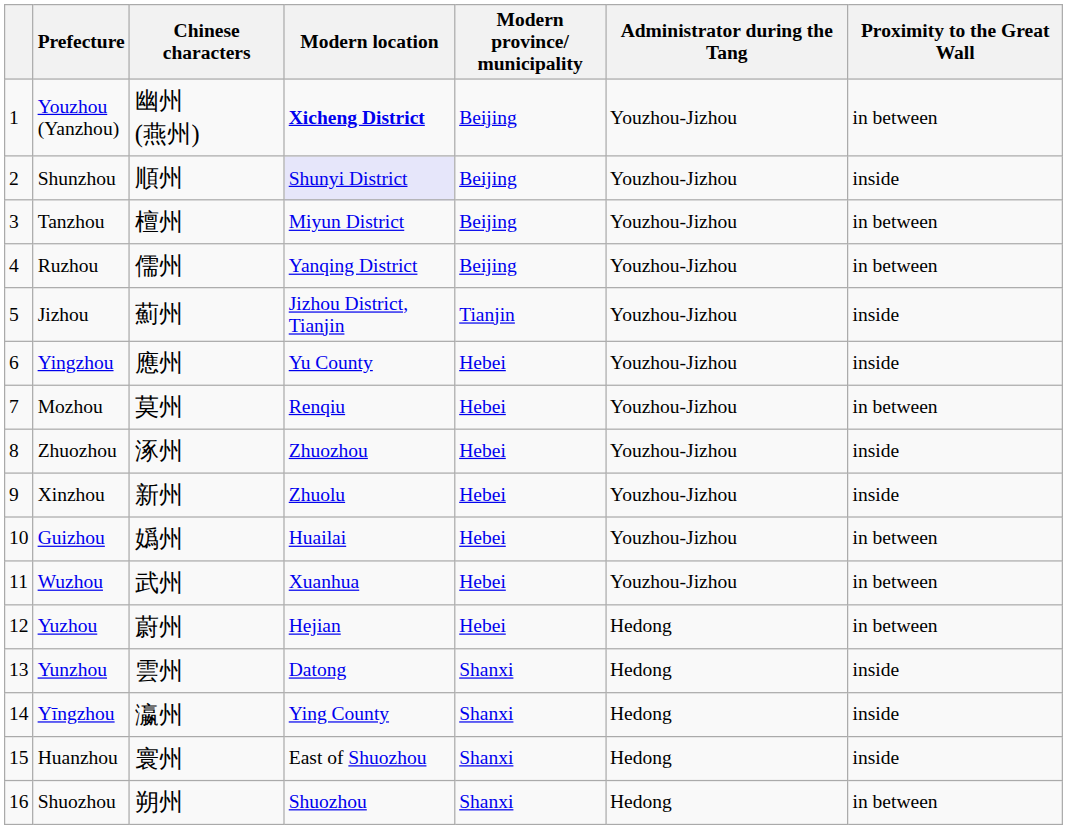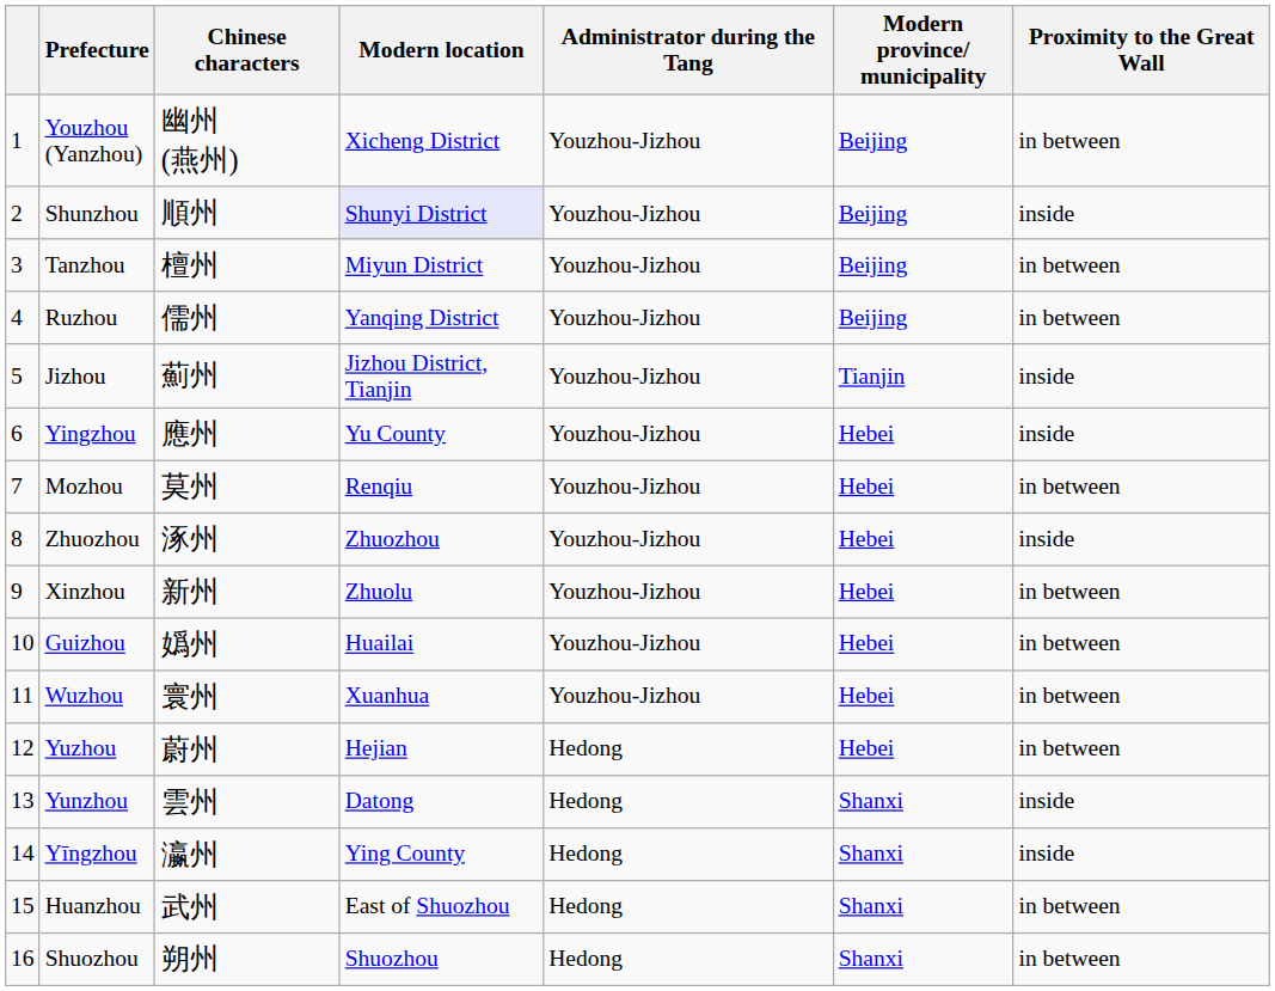columns swapped: Modern province/ municipality <-> Administrator during the Tang
Youzhou (Yanzhou) | Modern location: bold -> normal
Xinzhou | Proximity to the Great Wall: inside -> in between
Wuzhou | Chinese characters: 武州 -> 寰州
Huanzhou | Chinese characters: 寰州 -> 武州
Huanzhou | Proximity to the Great Wall: inside -> in between
